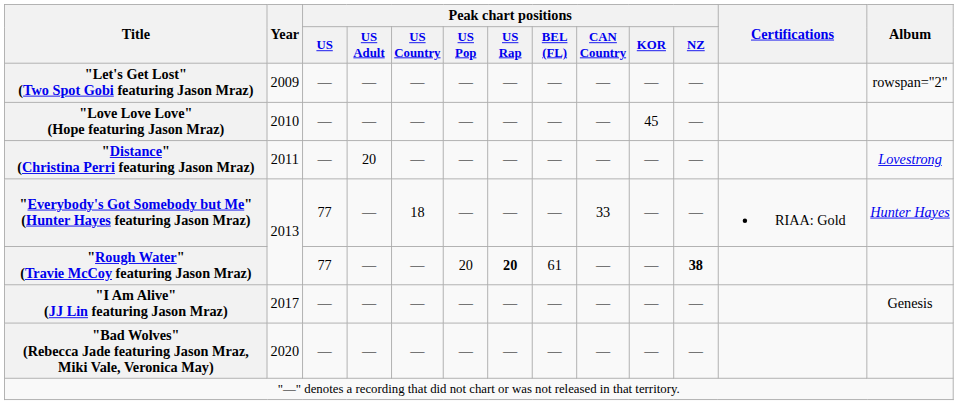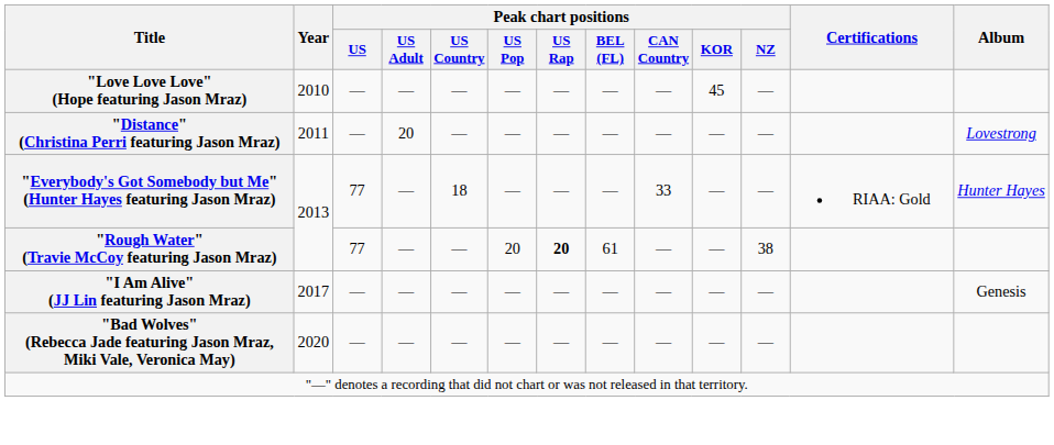- row: "Let's Get Lost" (Two Spot Gobi featuring Jason Mraz) | 2009 | — | — | — | — | — | — | — | — | — | rowspan="2"
"Rough Water" (Travie McCoy featuring Jason Mraz) | Peak chart positions / NZ: bold -> normal
